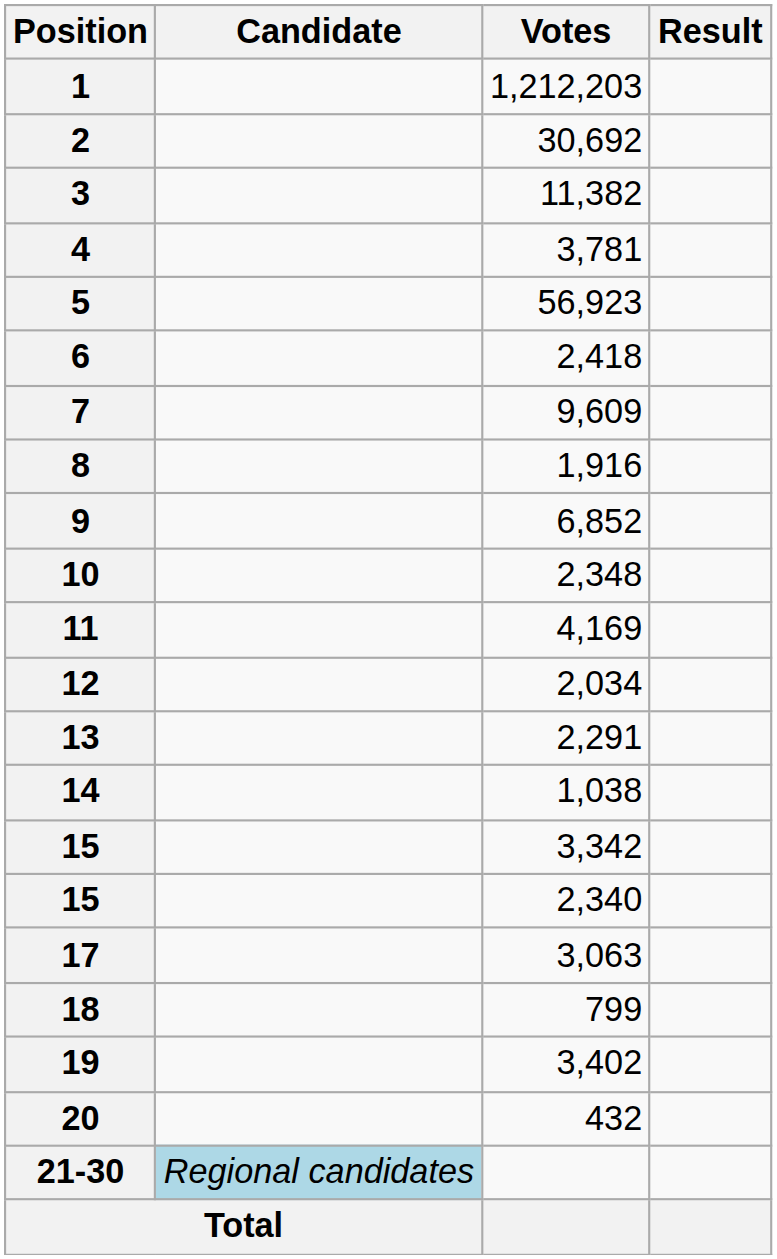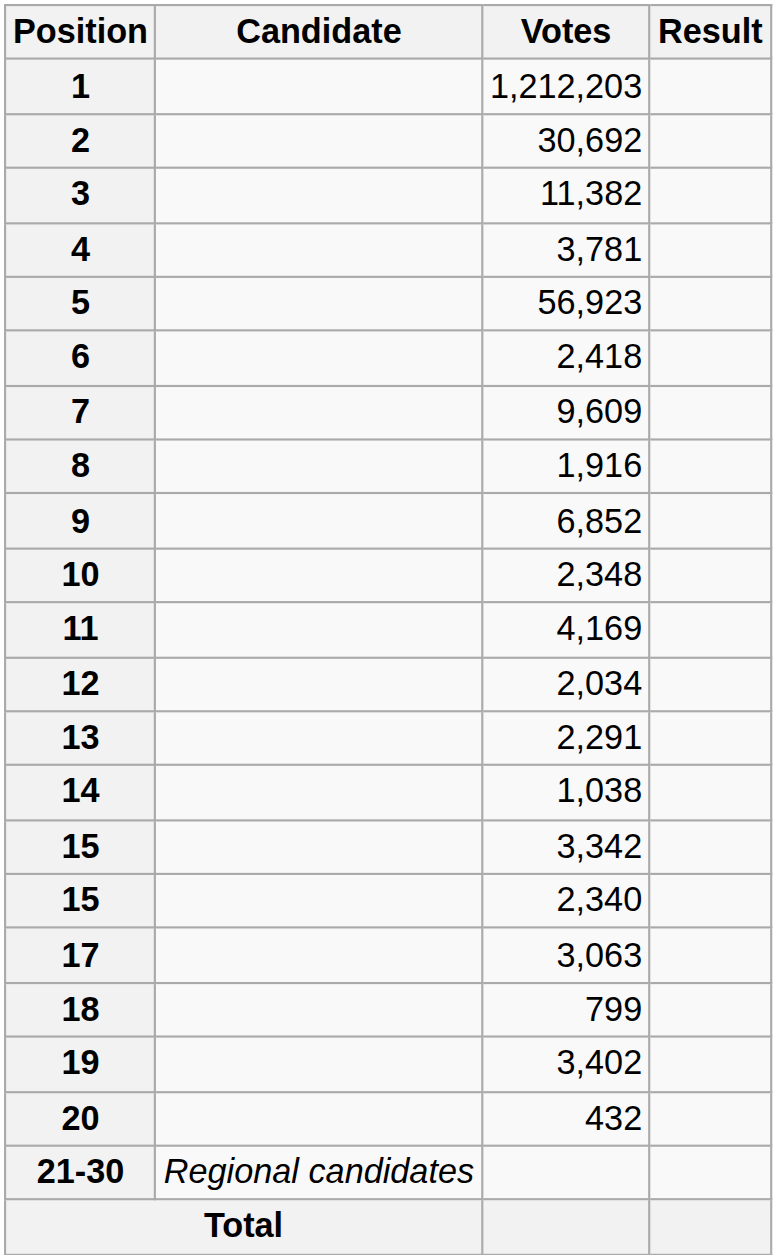21-30 | Candidate: lightblue background -> no background
